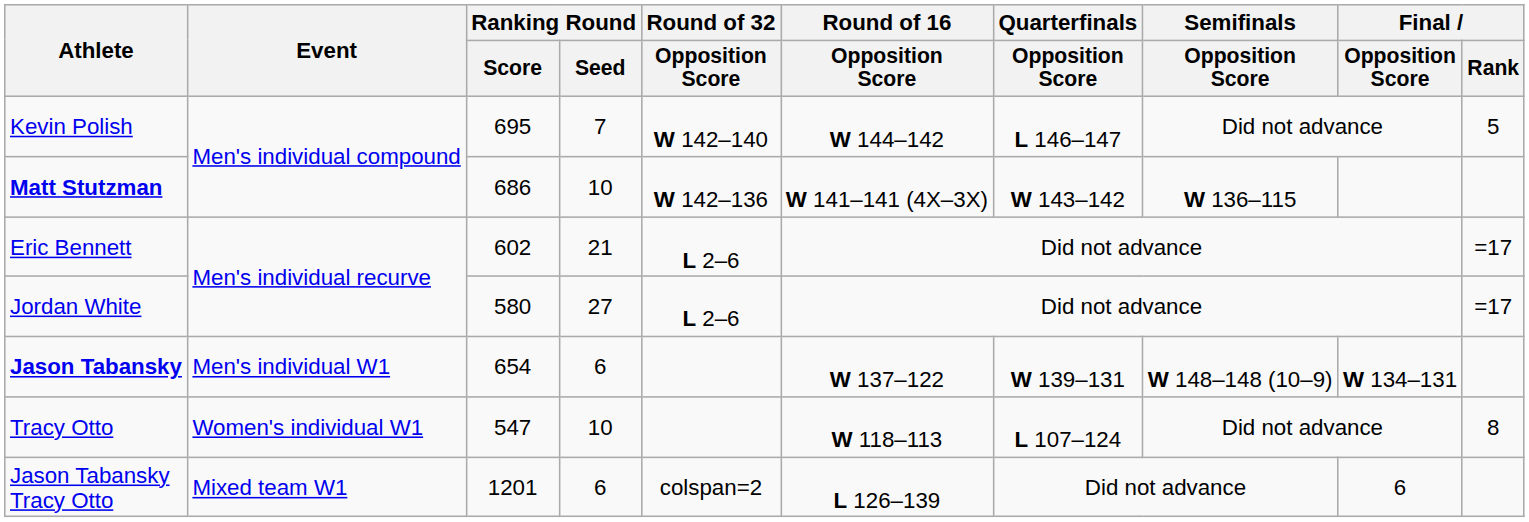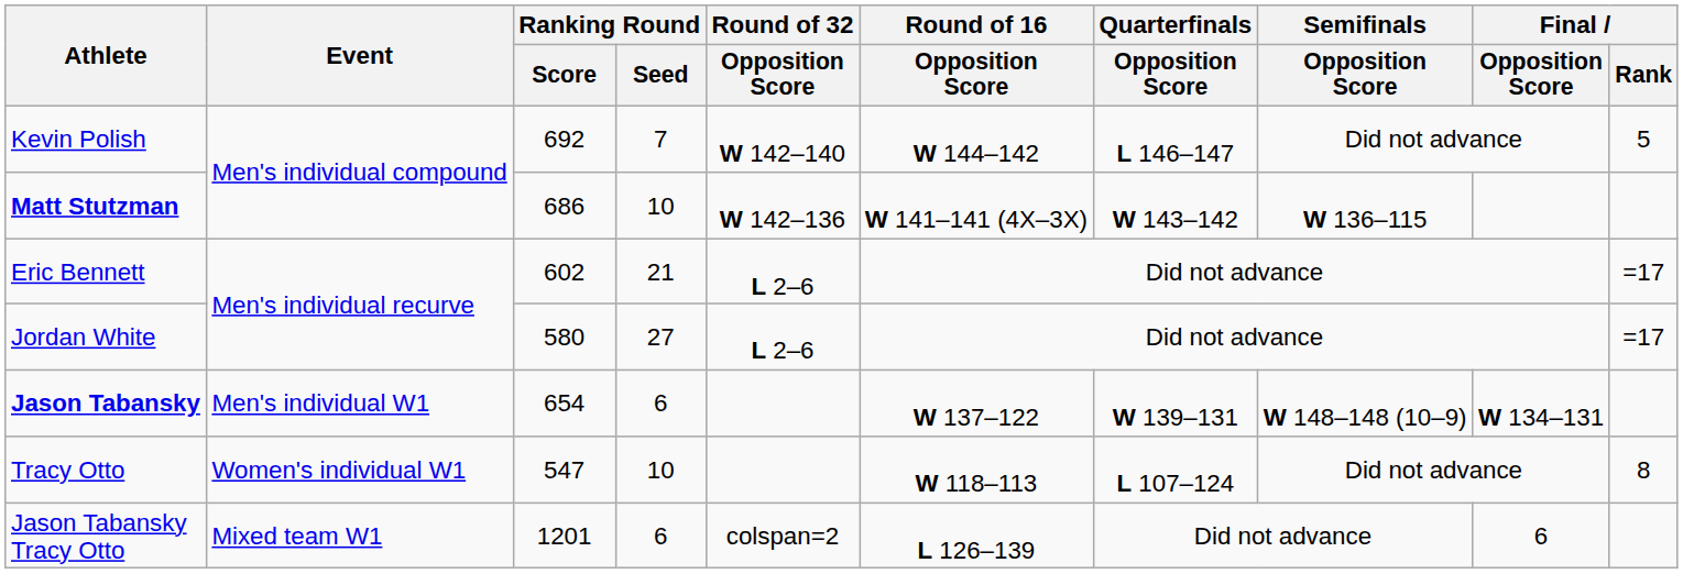Kevin Polish | Ranking Round / Score: 695 -> 692
